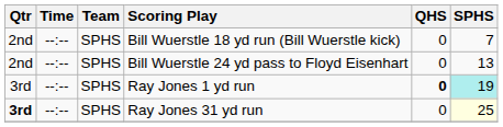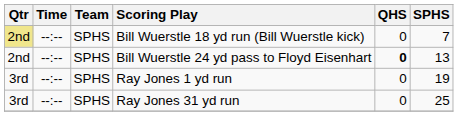Bill Wuerstle 18 yd run (Bill Wuerstle kick) | Qtr: no background -> khaki background
Bill Wuerstle 24 yd pass to Floyd Eisenhart | QHS: normal -> bold
Ray Jones 1 yd run | QHS: bold -> normal
Ray Jones 1 yd run | SPHS: paleturquoise background -> no background
Ray Jones 31 yd run | Qtr: bold -> normal
Ray Jones 31 yd run | SPHS: lightyellow background -> no background
